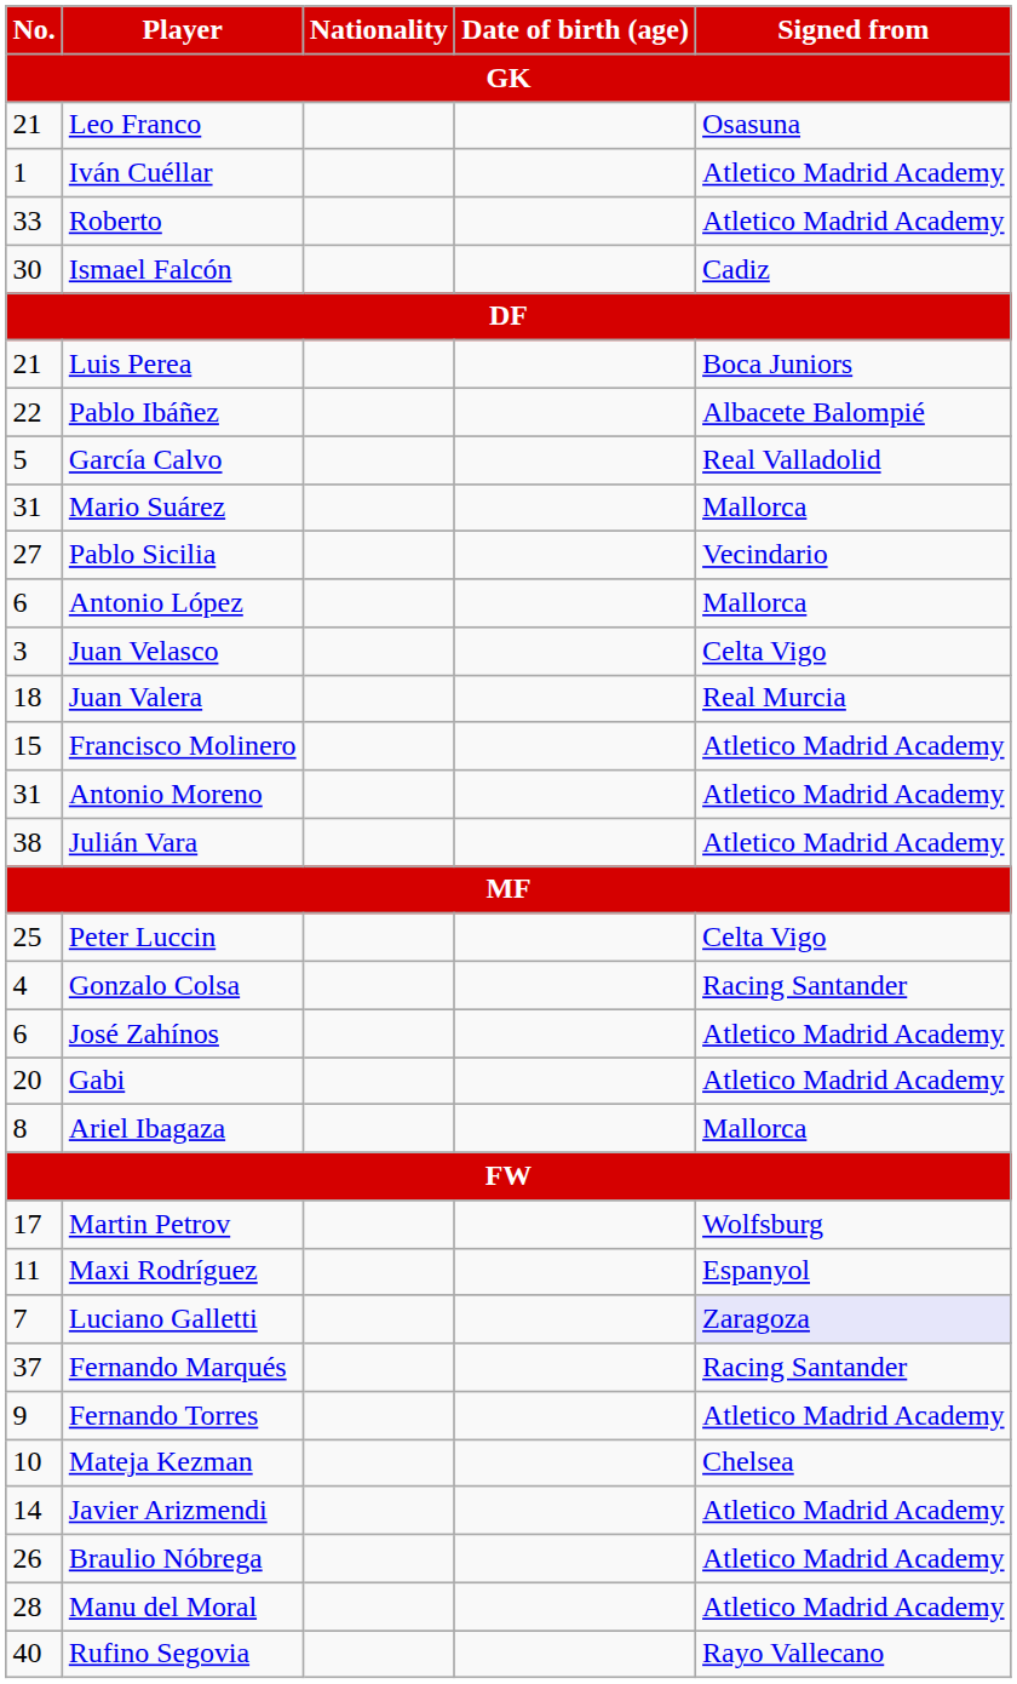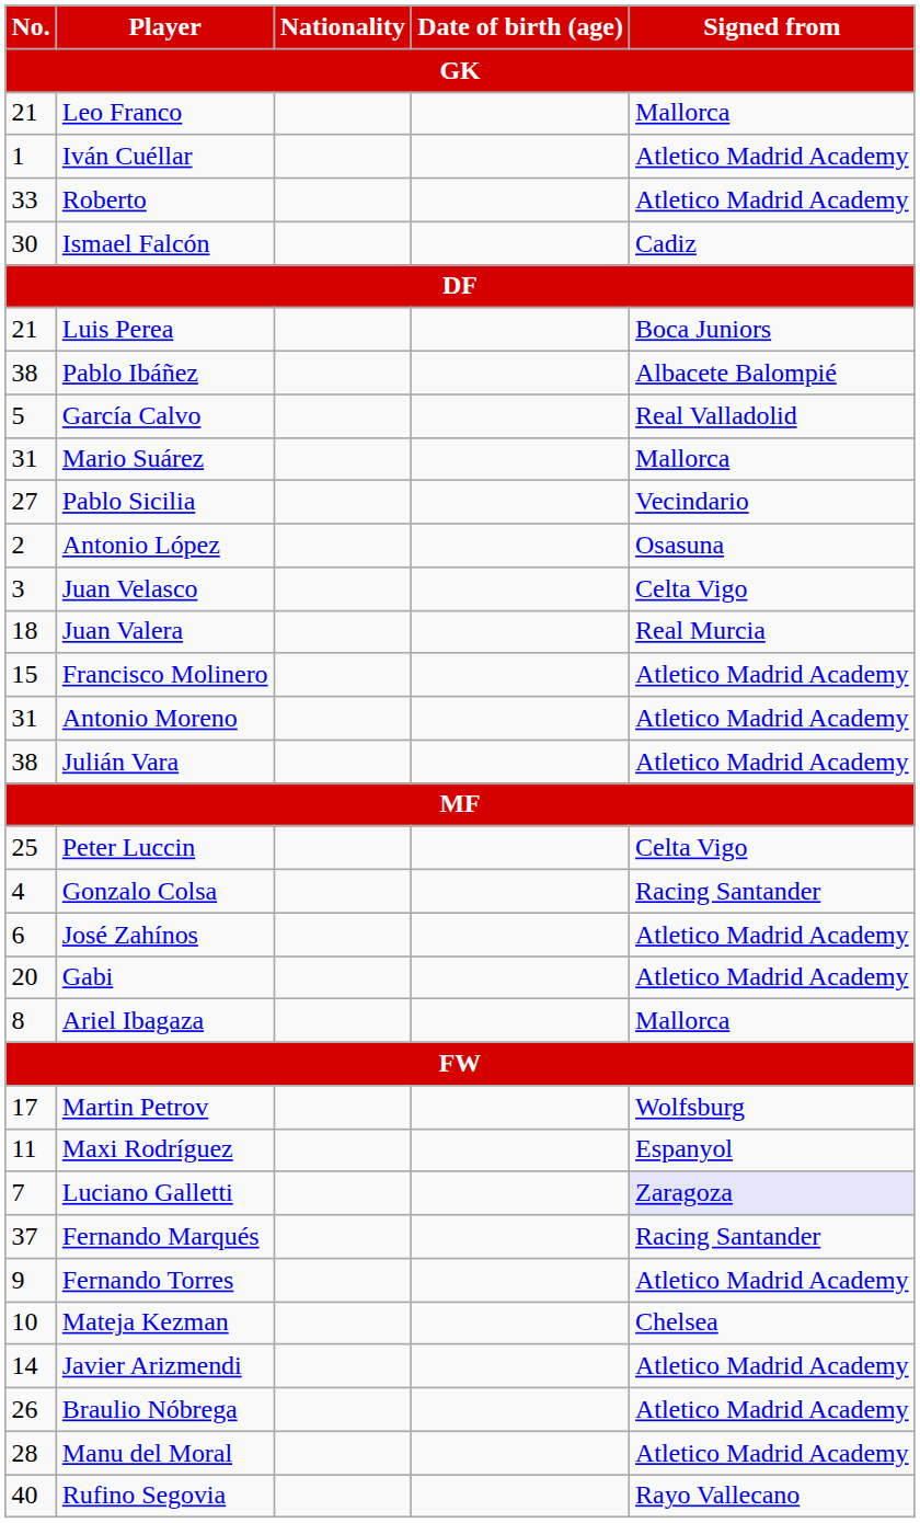Leo Franco | Signed from: Osasuna -> Mallorca
Pablo Ibáñez | No.: 22 -> 38
Antonio López | No.: 6 -> 2
Antonio López | Signed from: Mallorca -> Osasuna
